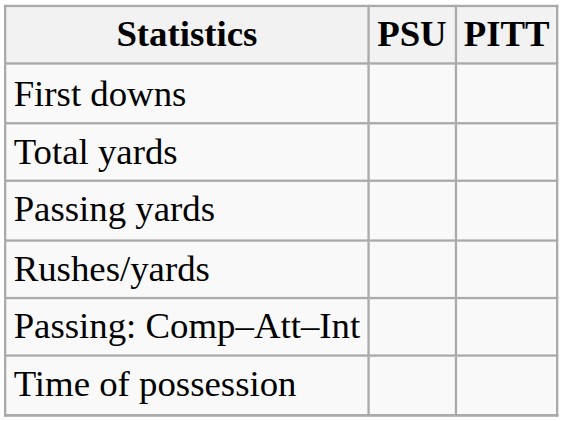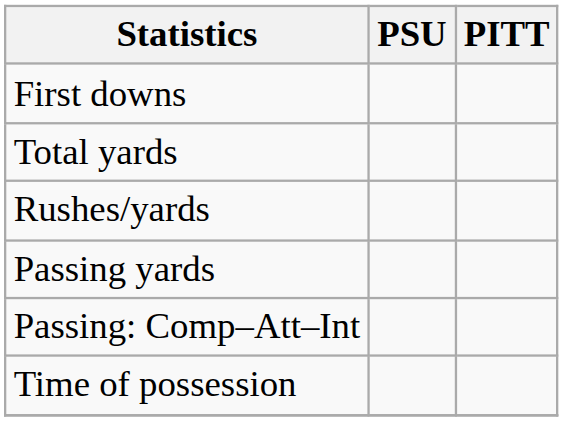rows swapped: Rushes/yards <-> Passing yards
